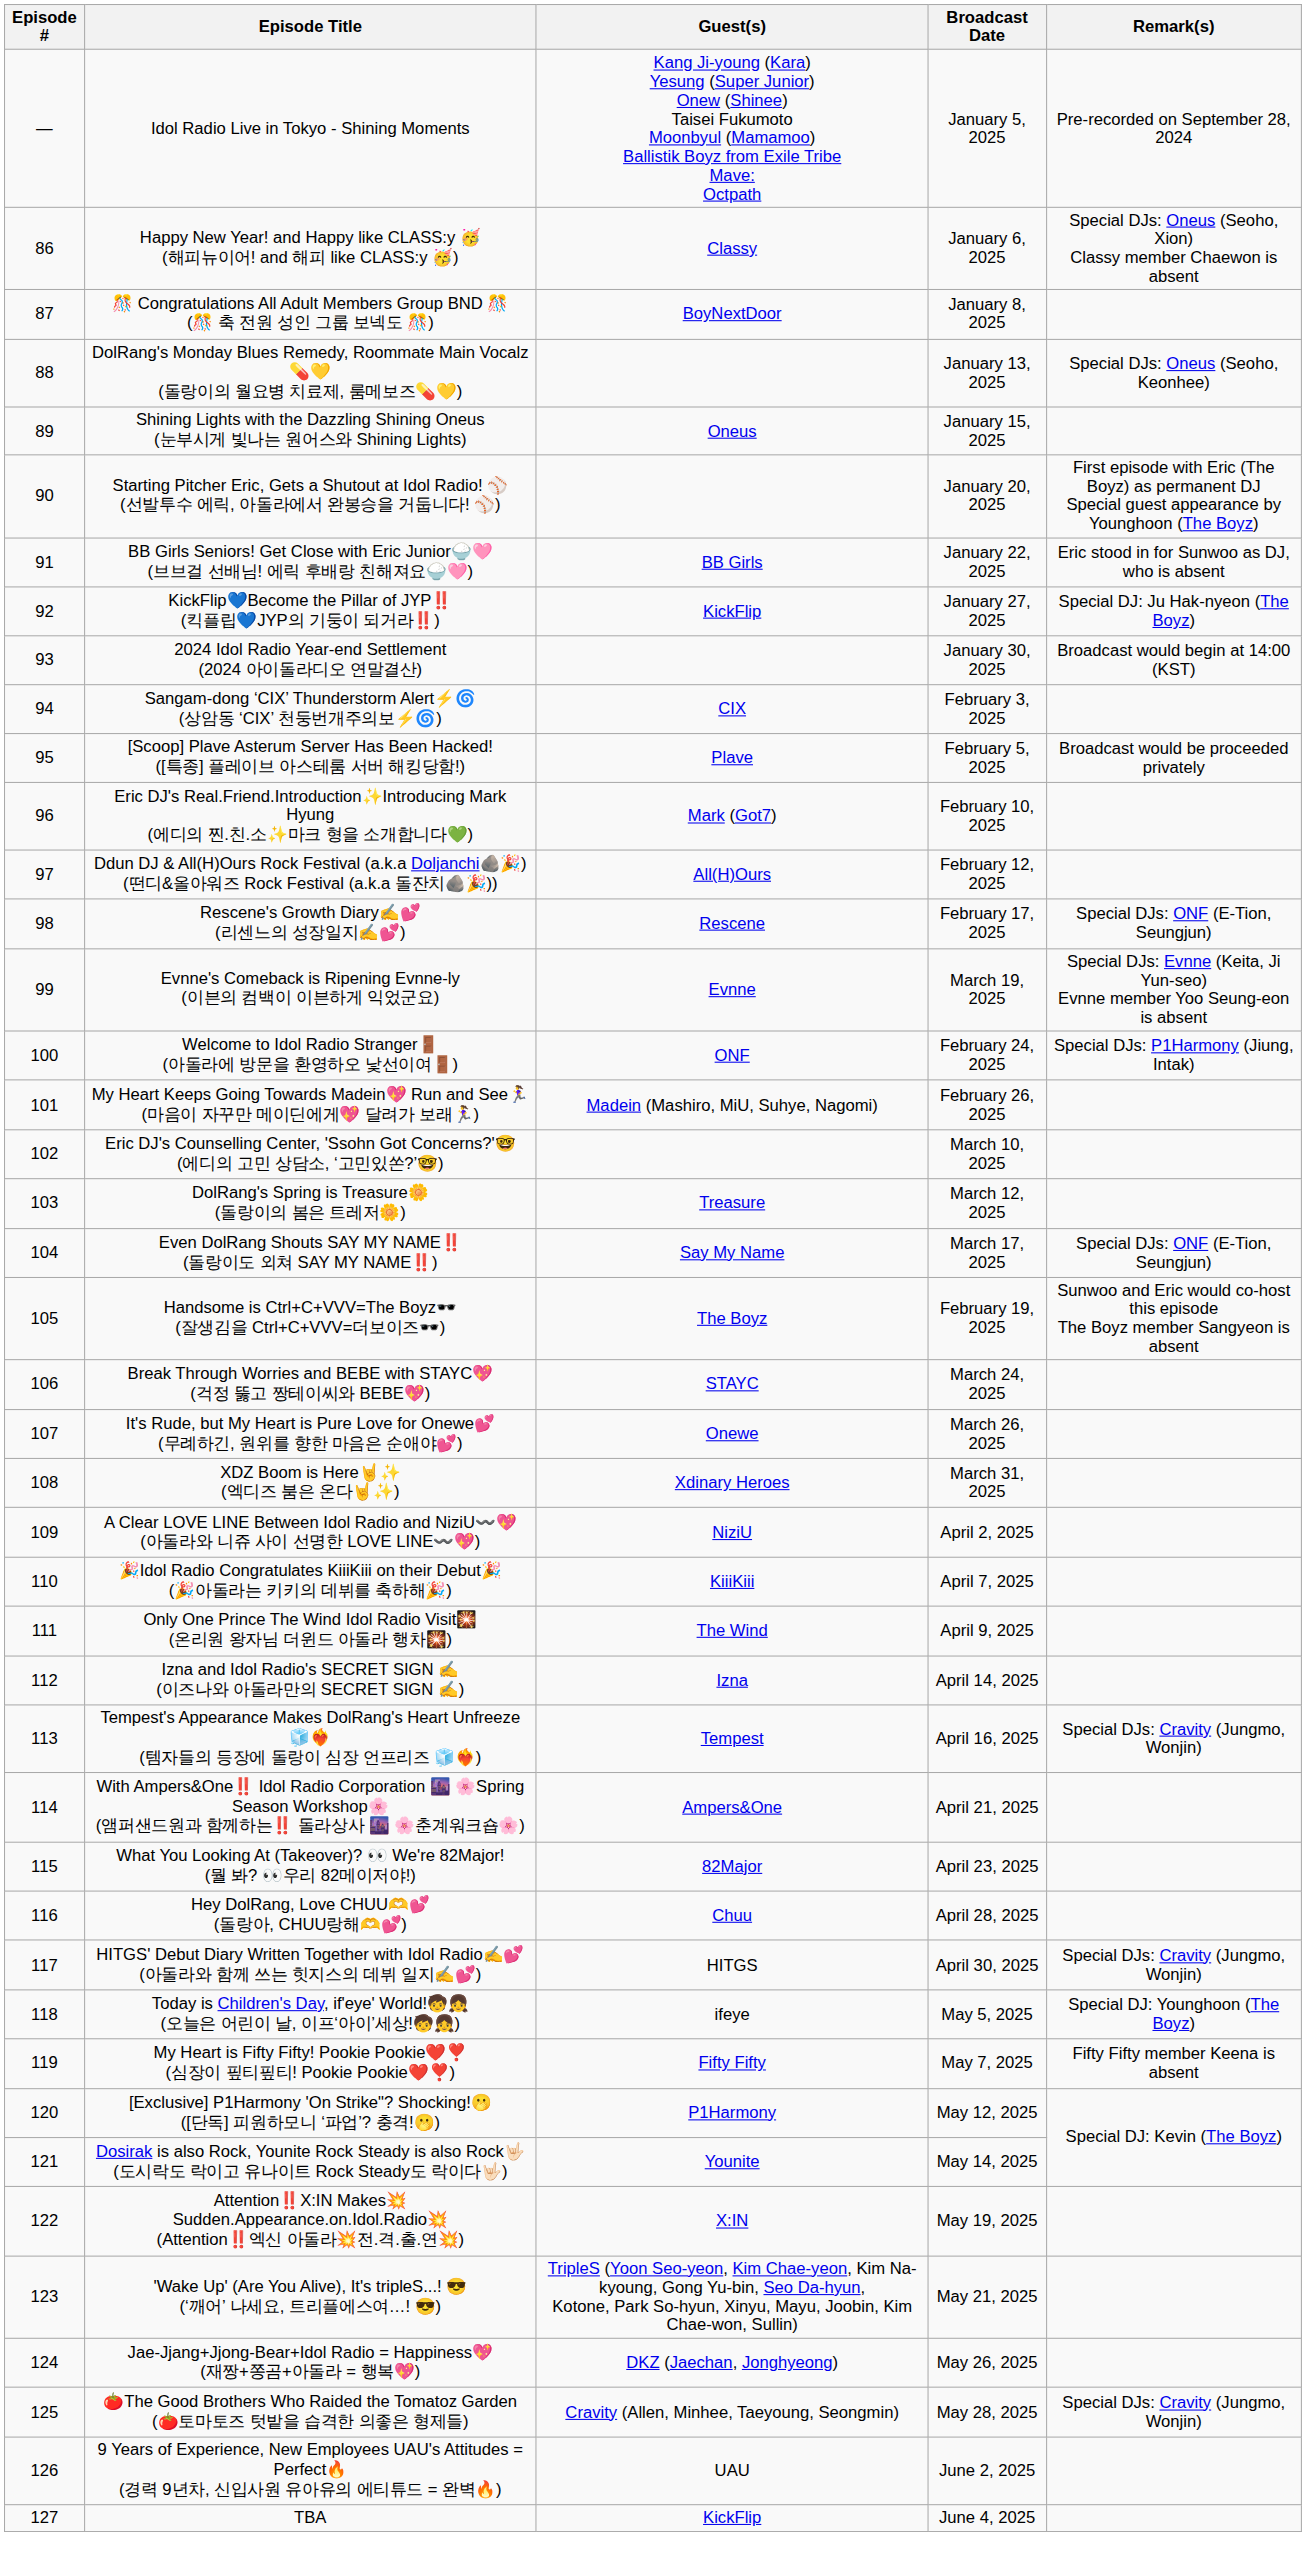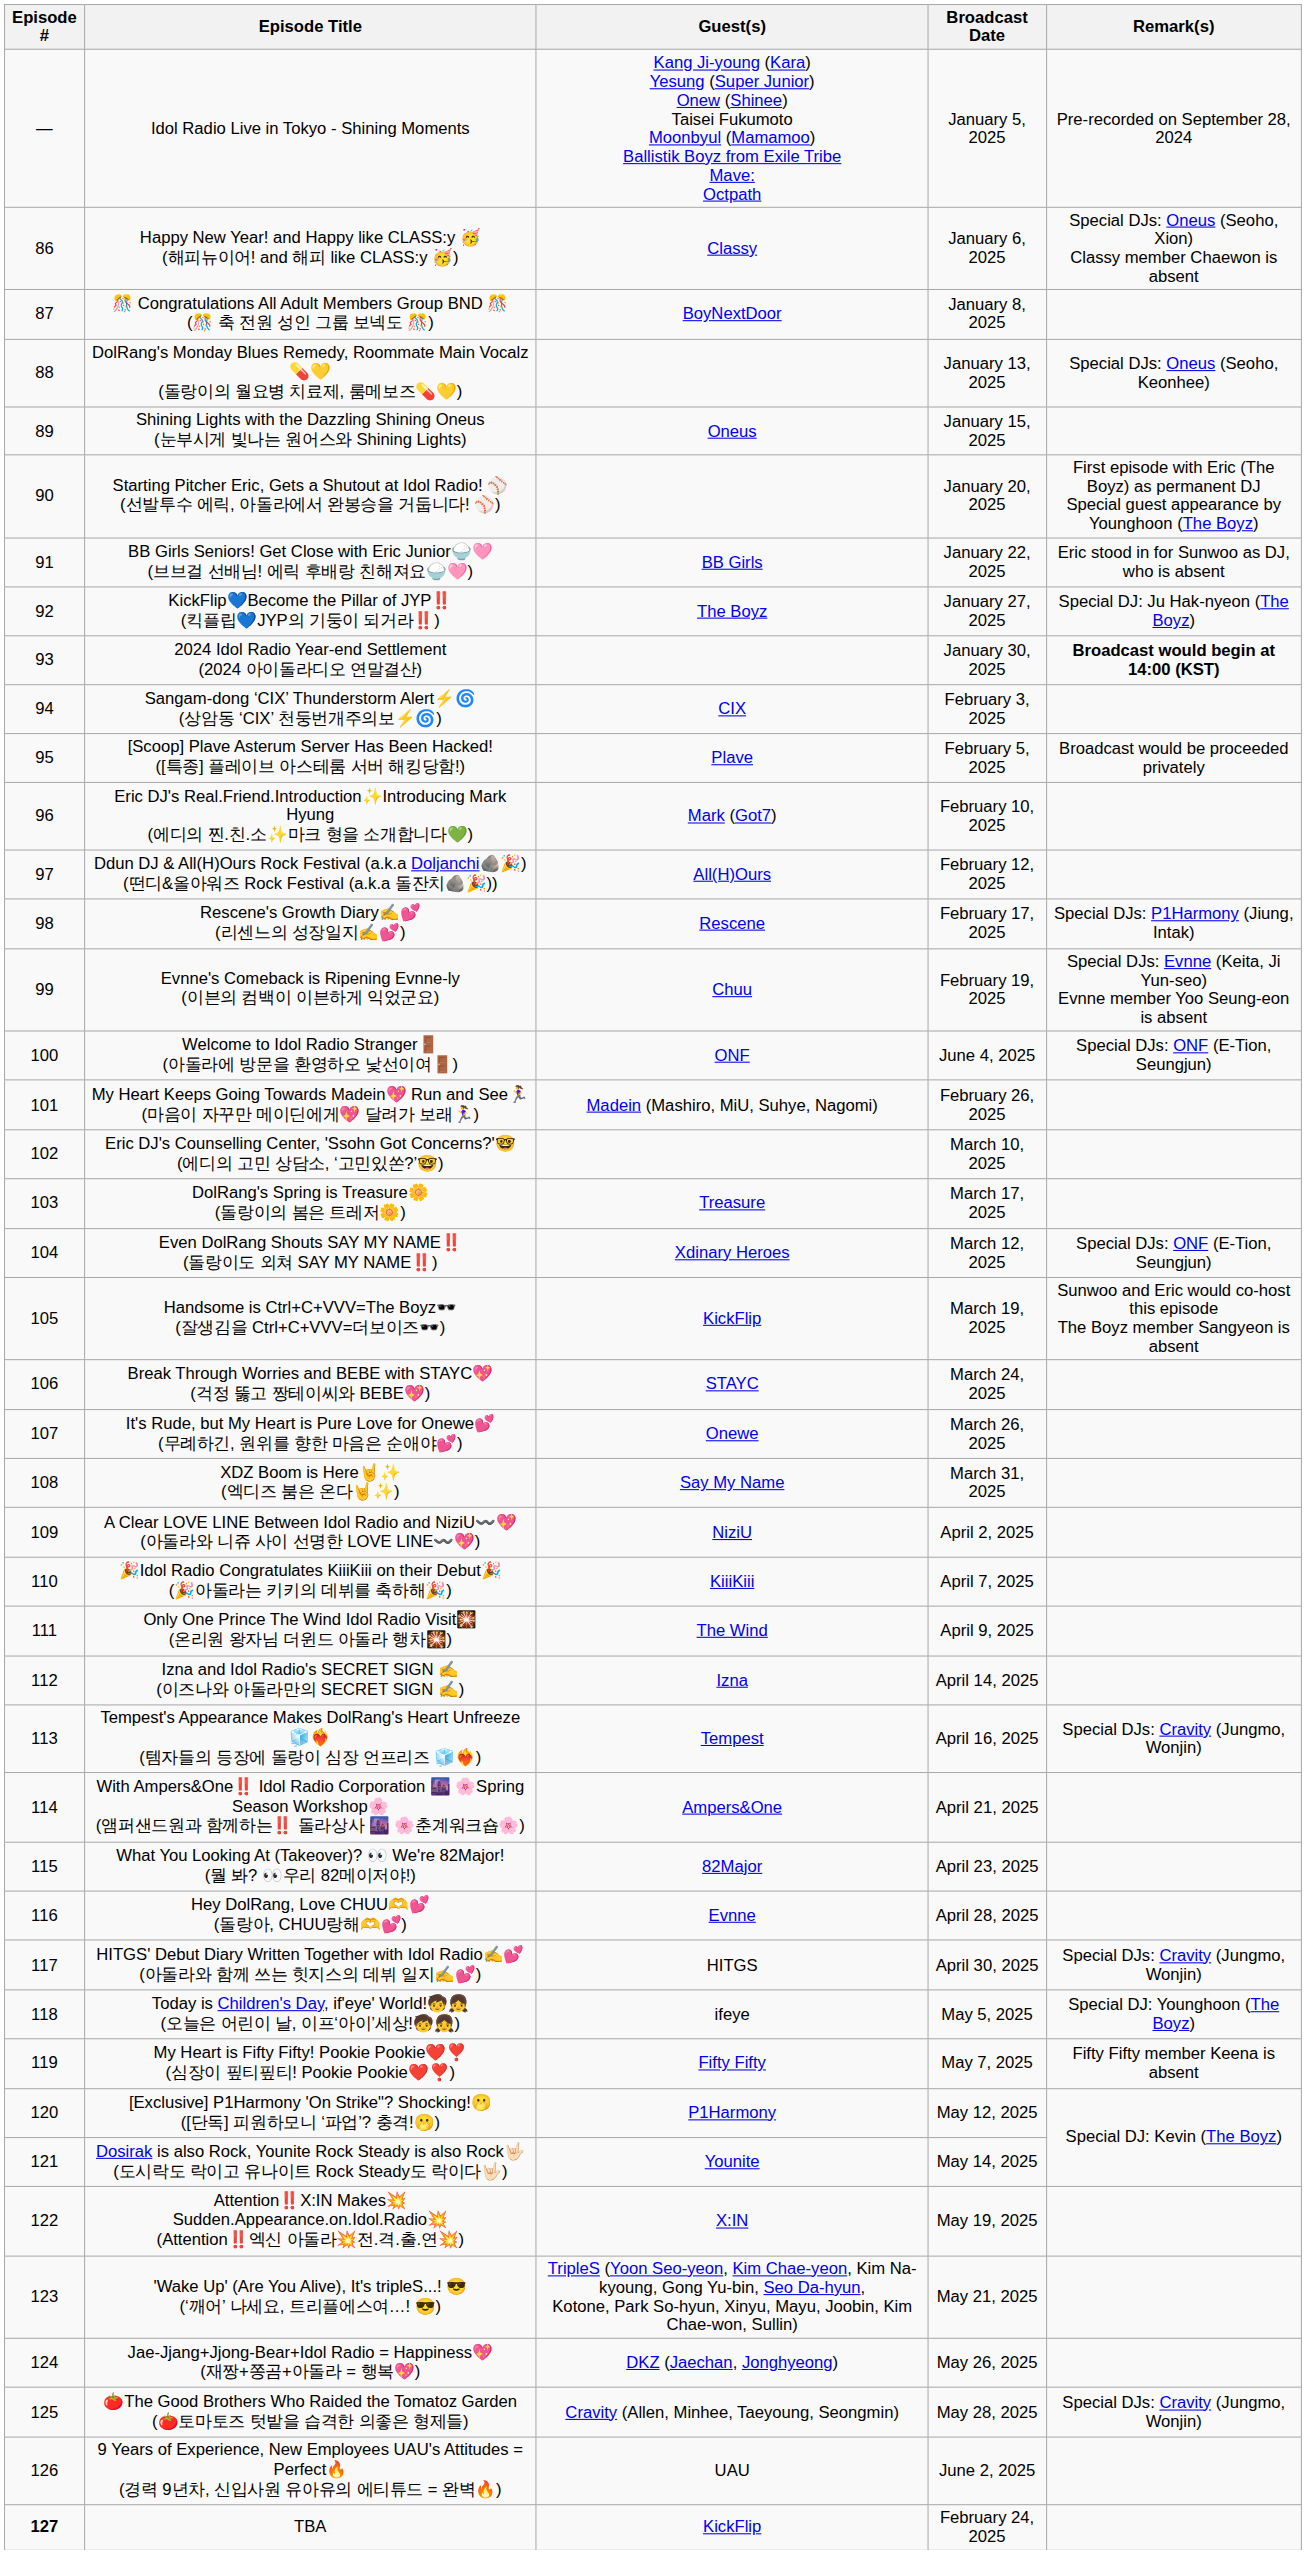KickFlip💙Become the Pillar of JYP‼️ (킥플립💙JYP의 기둥이 되거라‼️) | Guest(s): KickFlip -> The Boyz
2024 Idol Radio Year-end Settlement (2024 아이돌라디오 연말결산) | Remark(s): normal -> bold
Rescene's Growth Diary✍💕 (리센느의 성장일지✍💕) | Remark(s): Special DJs: ONF (E-Tion, Seungjun) -> Special DJs: P1Harmony (Jiung, Intak)
Evnne's Comeback is Ripening Evnne-ly (이븐의 컴백이 이븐하게 익었군요) | Guest(s): Evnne -> Chuu
Evnne's Comeback is Ripening Evnne-ly (이븐의 컴백이 이븐하게 익었군요) | Broadcast Date: March 19, 2025 -> February 19, 2025
Welcome to Idol Radio Stranger🚪 (아돌라에 방문을 환영하오 낯선이여🚪) | Broadcast Date: February 24, 2025 -> June 4, 2025
Welcome to Idol Radio Stranger🚪 (아돌라에 방문을 환영하오 낯선이여🚪) | Remark(s): Special DJs: P1Harmony (Jiung, Intak) -> Special DJs: ONF (E-Tion, Seungjun)
DolRang's Spring is Treasure🌼 (돌랑이의 봄은 트레저🌼) | Broadcast Date: March 12, 2025 -> March 17, 2025
Even DolRang Shouts SAY MY NAME‼️ (돌랑이도 외쳐 SAY MY NAME‼️) | Guest(s): Say My Name -> Xdinary Heroes
Even DolRang Shouts SAY MY NAME‼️ (돌랑이도 외쳐 SAY MY NAME‼️) | Broadcast Date: March 17, 2025 -> March 12, 2025
Handsome is Ctrl+C+VVV=The Boyz🕶️ (잘생김을 Ctrl+C+VVV=더보이즈🕶️) | Guest(s): The Boyz -> KickFlip
Handsome is Ctrl+C+VVV=The Boyz🕶️ (잘생김을 Ctrl+C+VVV=더보이즈🕶️) | Broadcast Date: February 19, 2025 -> March 19, 2025
XDZ Boom is Here🤘✨ (엑디즈 붐은 온다🤘✨) | Guest(s): Xdinary Heroes -> Say My Name
Hey DolRang, Love CHUU🫶💕 (돌랑아, CHUU랑해🫶💕) | Guest(s): Chuu -> Evnne
TBA | Episode #: normal -> bold
TBA | Broadcast Date: June 4, 2025 -> February 24, 2025
